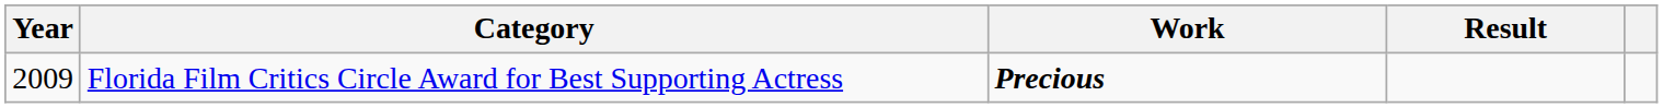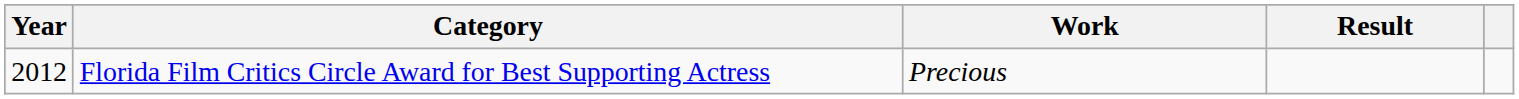row 2 | Year: 2009 -> 2012
row 2 | Work: bold -> normal
